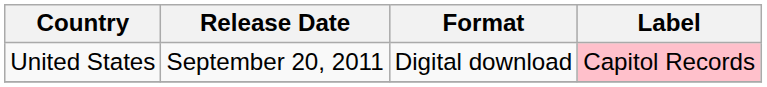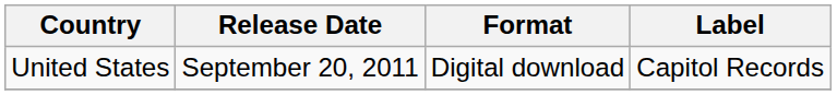United States | Label: pink background -> no background
